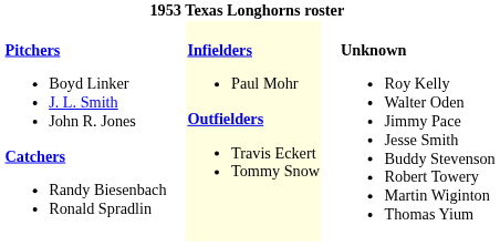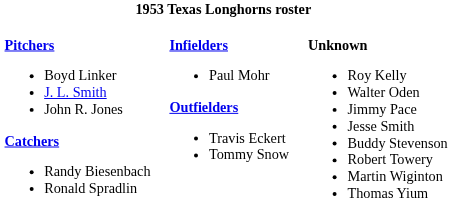row 2 | column 2: lightyellow background -> no background
